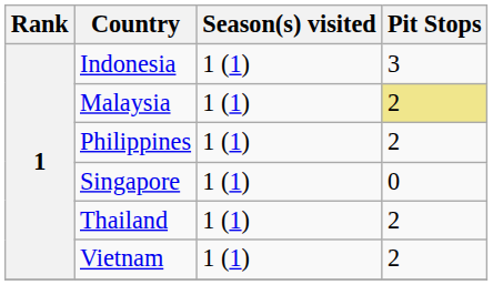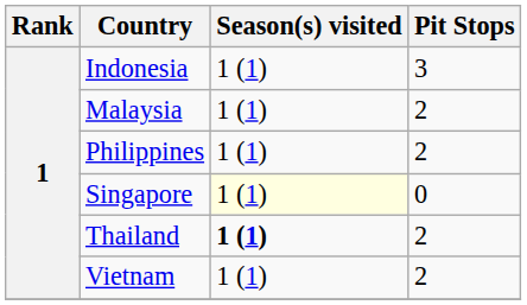Malaysia | Pit Stops: khaki background -> no background
Singapore | Season(s) visited: no background -> lightyellow background
Thailand | Season(s) visited: normal -> bold
